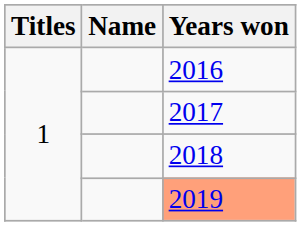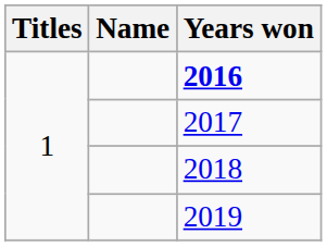2016 | Years won: normal -> bold
2019 | Years won: lightsalmon background -> no background
